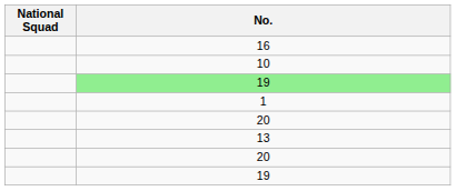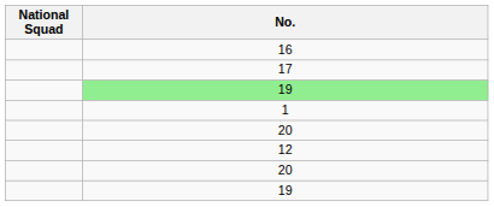row 3 | No.: 10 -> 17
row 7 | No.: 13 -> 12
